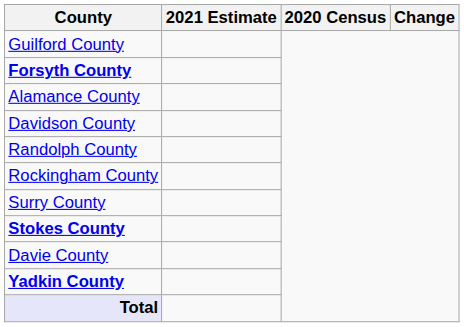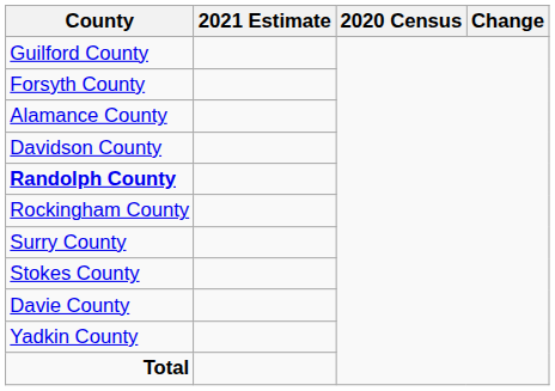Forsyth County | County: bold -> normal
Randolph County | County: normal -> bold
Stokes County | County: bold -> normal
Yadkin County | County: bold -> normal
Total | County: lavender background -> no background
